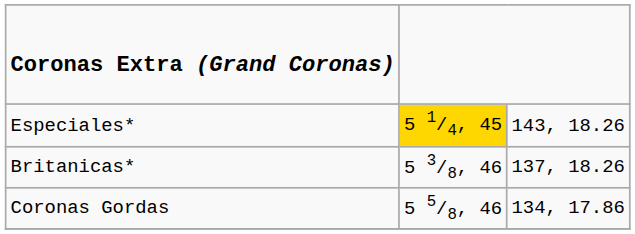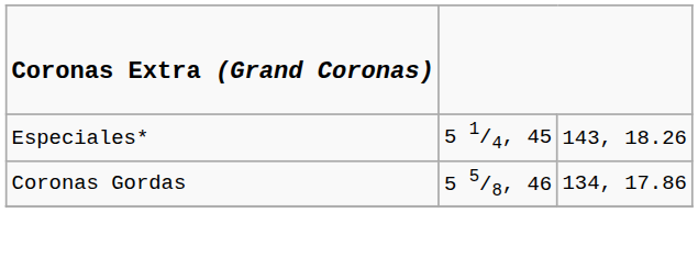Especiales* | column 2: gold background -> no background
- row: Britanicas* | 5 3/8, 46 | 137, 18.26
